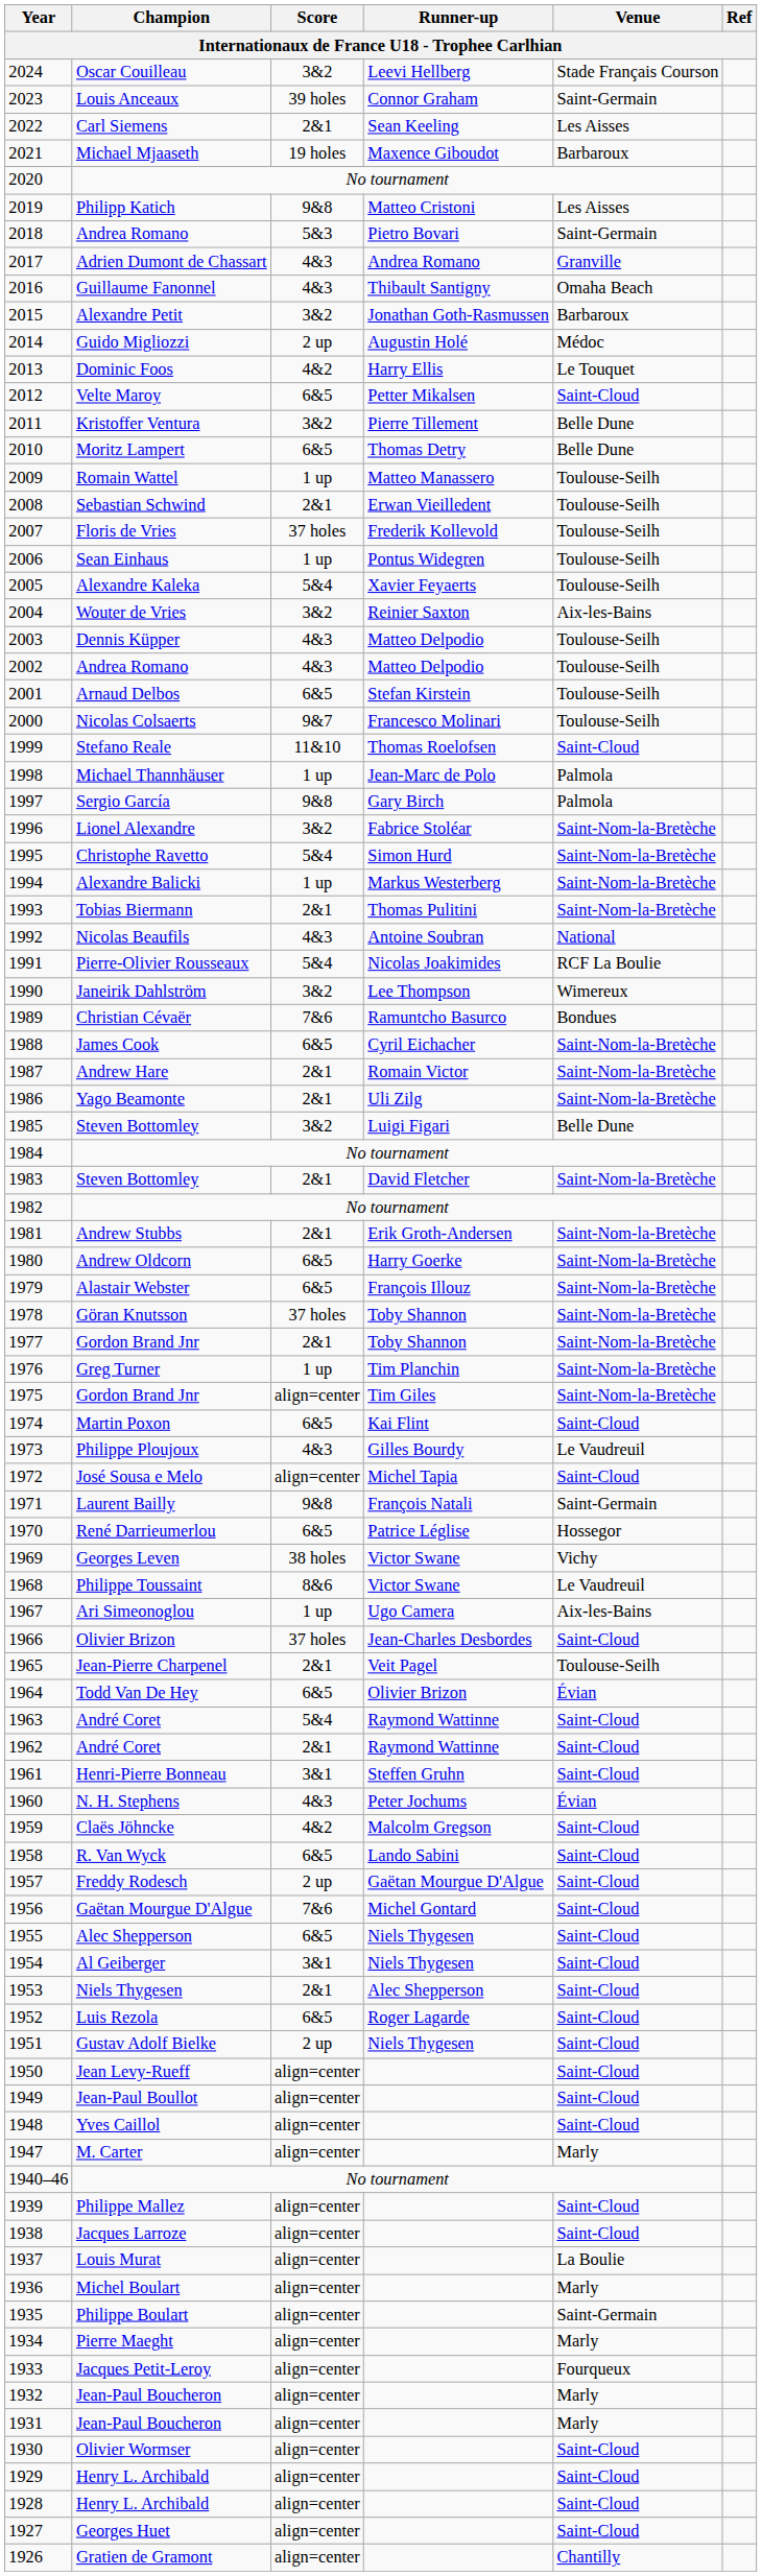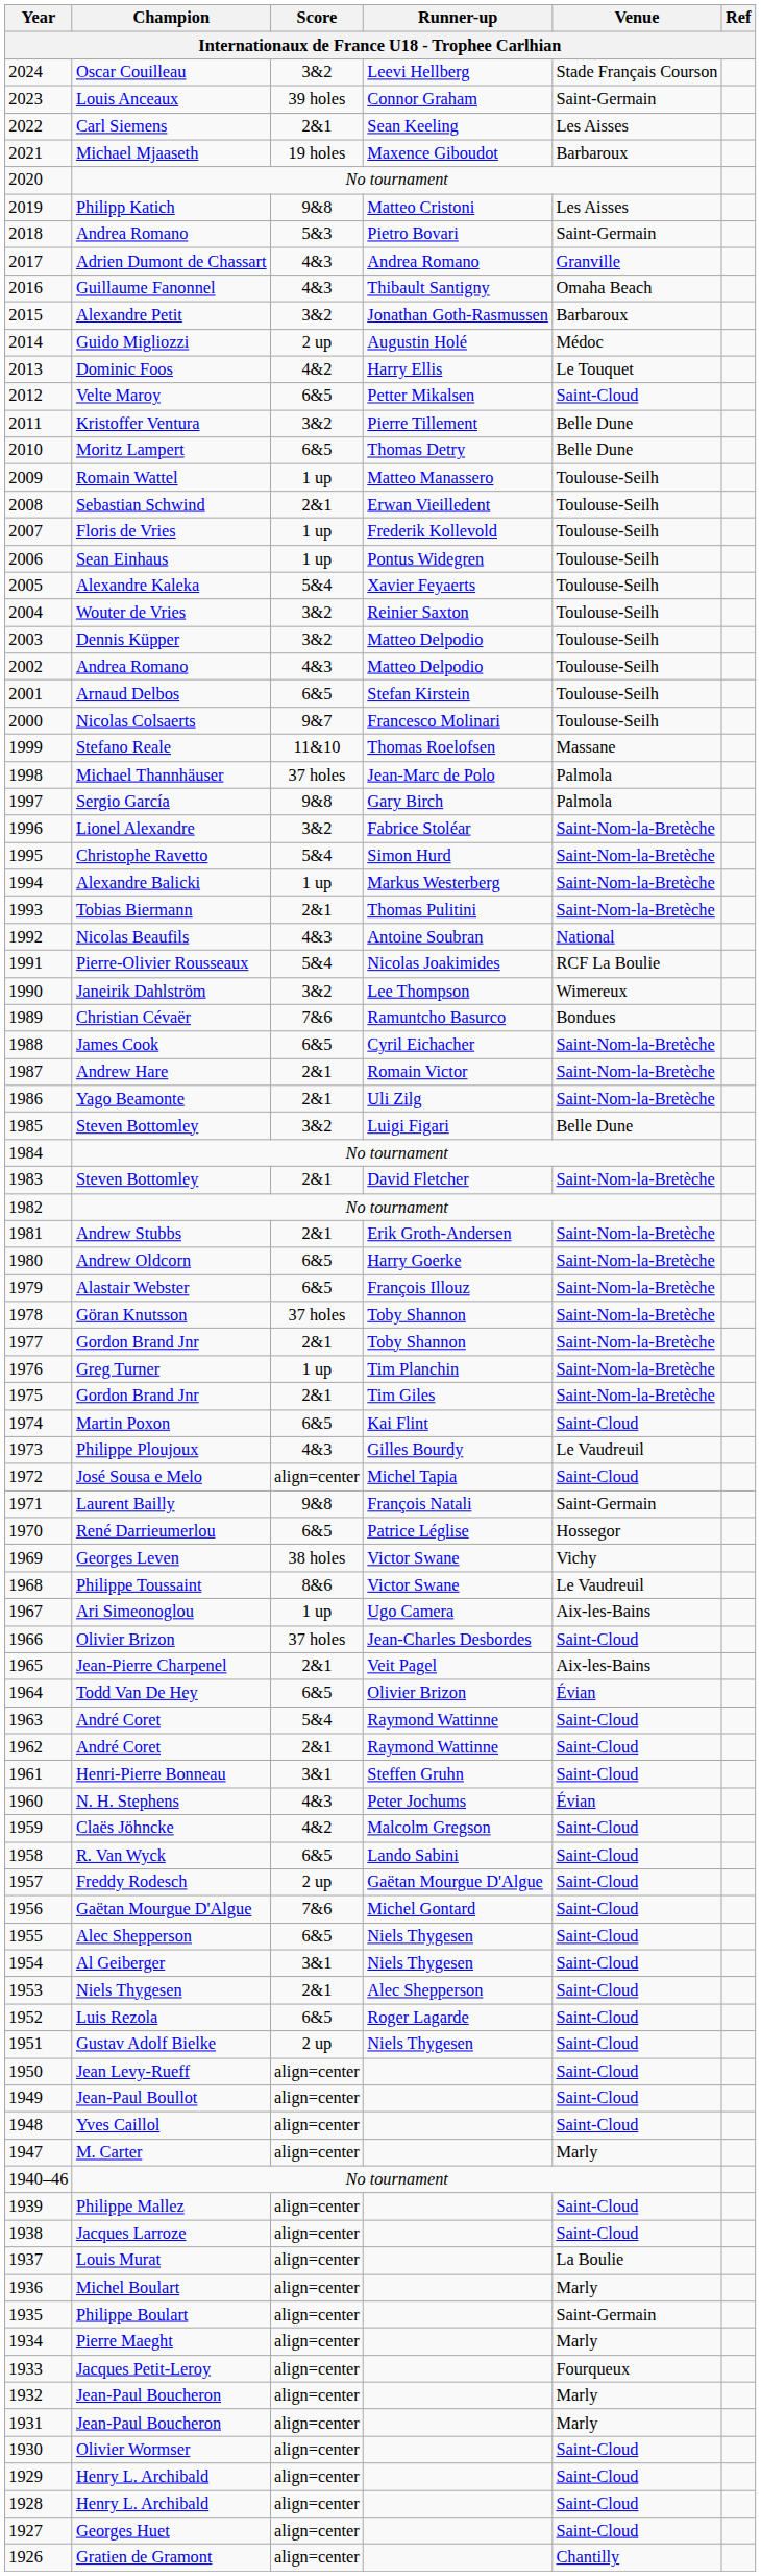Floris de Vries | Score: 37 holes -> 1 up
Wouter de Vries | Venue: Aix-les-Bains -> Toulouse-Seilh
Dennis Küpper | Score: 4&3 -> 3&2
Stefano Reale | Venue: Saint-Cloud -> Massane
Michael Thannhäuser | Score: 1 up -> 37 holes
1975 / Gordon Brand Jnr | Score: align=center -> 2&1
Jean-Pierre Charpenel | Venue: Toulouse-Seilh -> Aix-les-Bains
